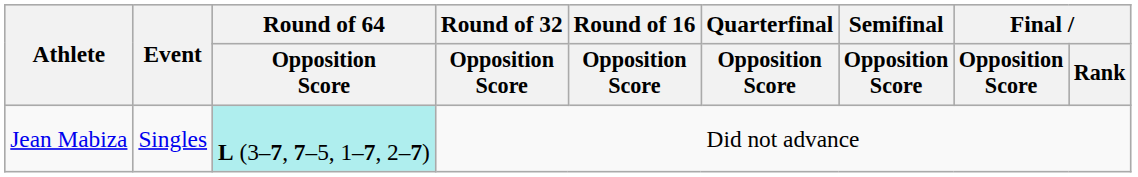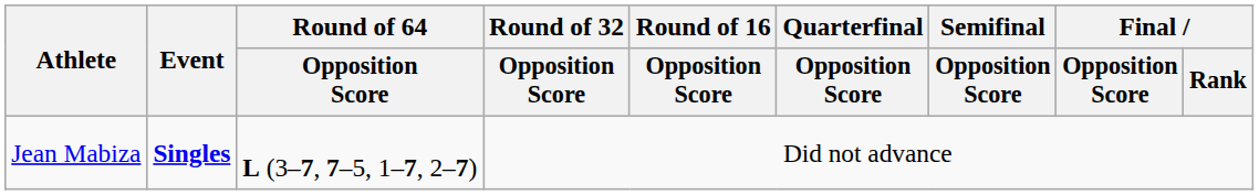Jean Mabiza | Event: normal -> bold
Jean Mabiza | Round of 64 / Opposition Score: paleturquoise background -> no background
